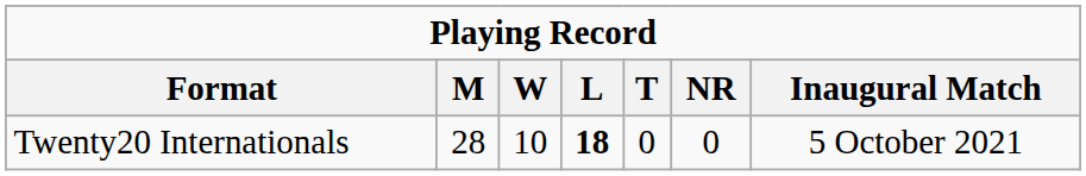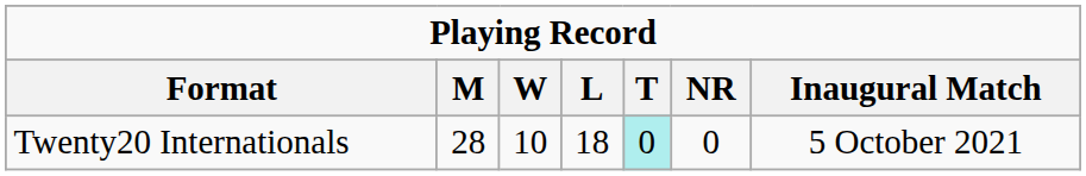Twenty20 Internationals | L: bold -> normal
Twenty20 Internationals | T: no background -> paleturquoise background
